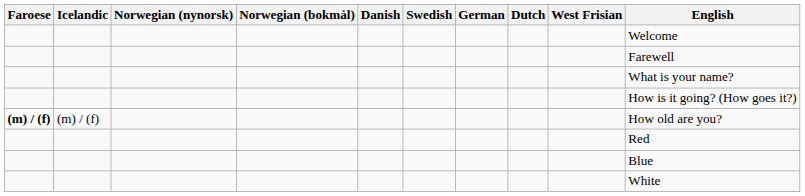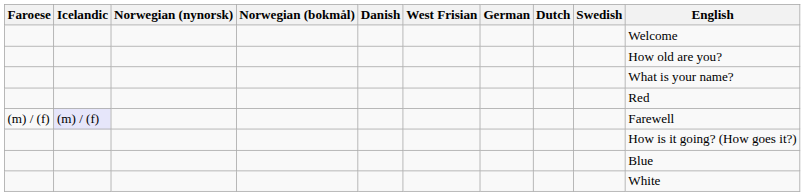columns swapped: Swedish <-> West Frisian
row 3 | English: Farewell -> How old are you?
row 5 | English: How is it going? (How goes it?) -> Red
row 6 | Faroese: bold -> normal
row 6 | Icelandic: no background -> lavender background
row 6 | English: How old are you? -> Farewell
row 7 | English: Red -> How is it going? (How goes it?)
